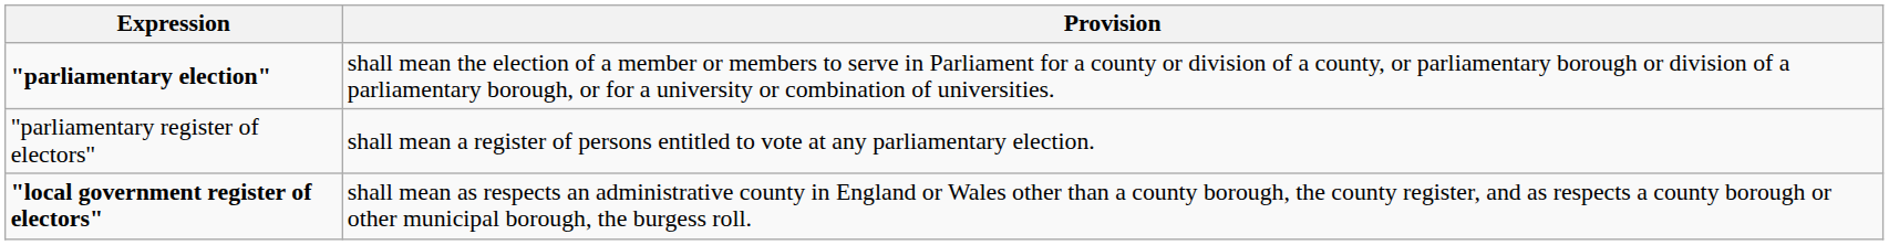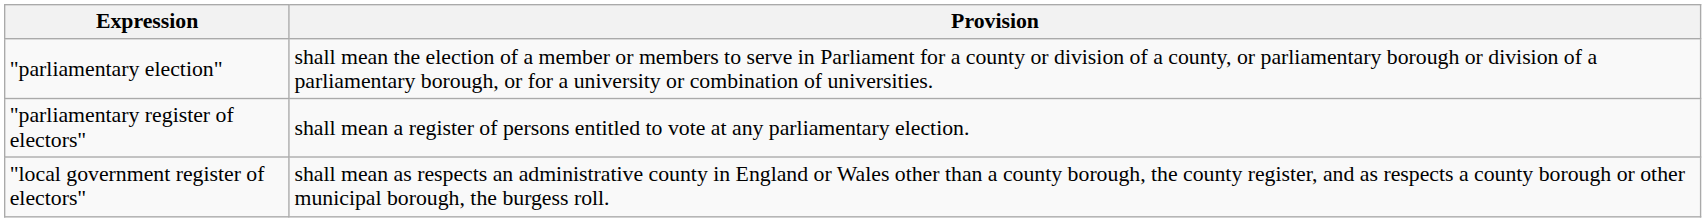row 2 | Expression: bold -> normal
row 4 | Expression: bold -> normal
